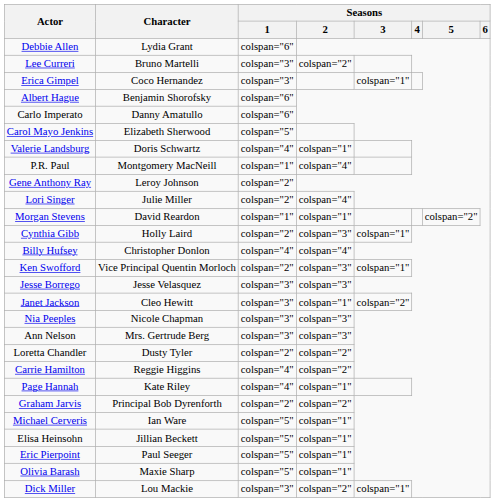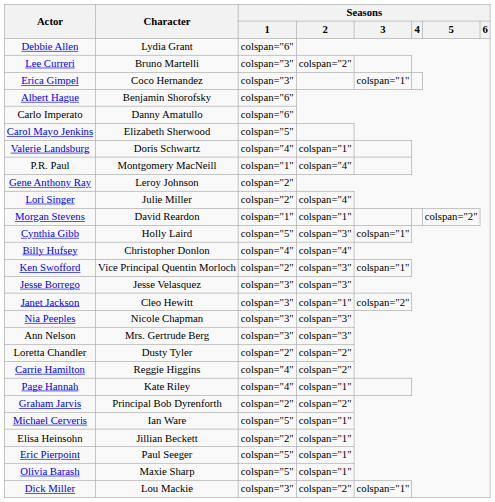Cynthia Gibb | Seasons / 1: colspan="2" -> colspan="5"
Elisa Heinsohn | Seasons / 1: colspan="5" -> colspan="2"
